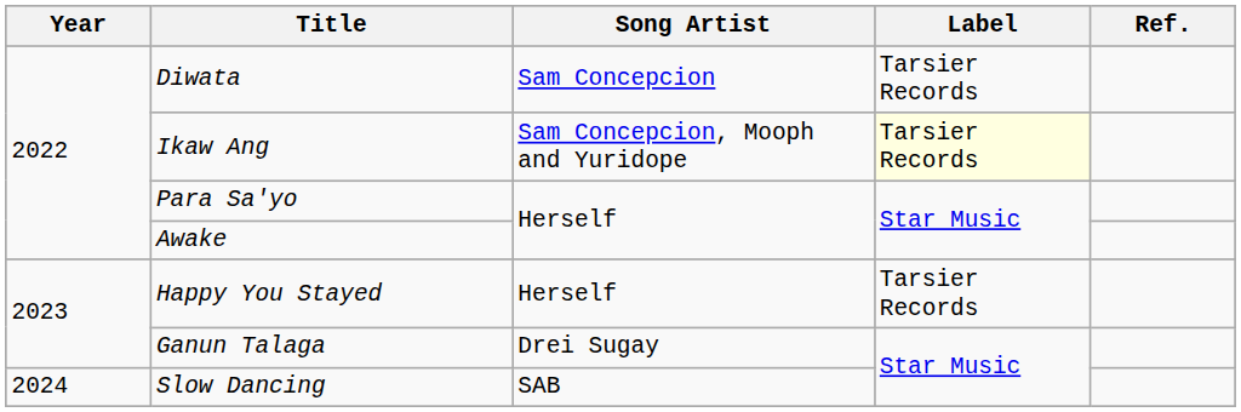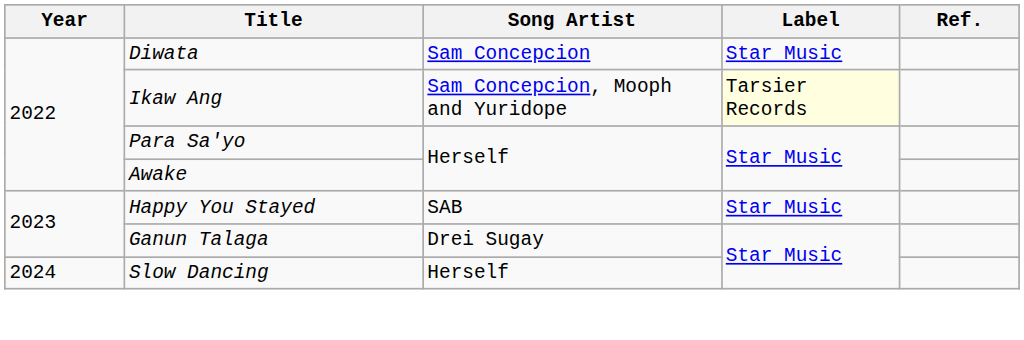Diwata | Label: Tarsier Records -> Star Music
Happy You Stayed | Song Artist: Herself -> SAB
Happy You Stayed | Label: Tarsier Records -> Star Music
Slow Dancing | Song Artist: SAB -> Herself
